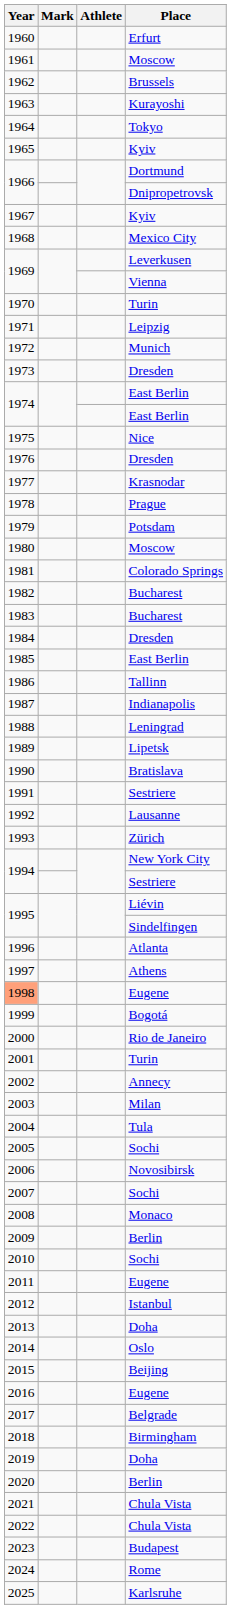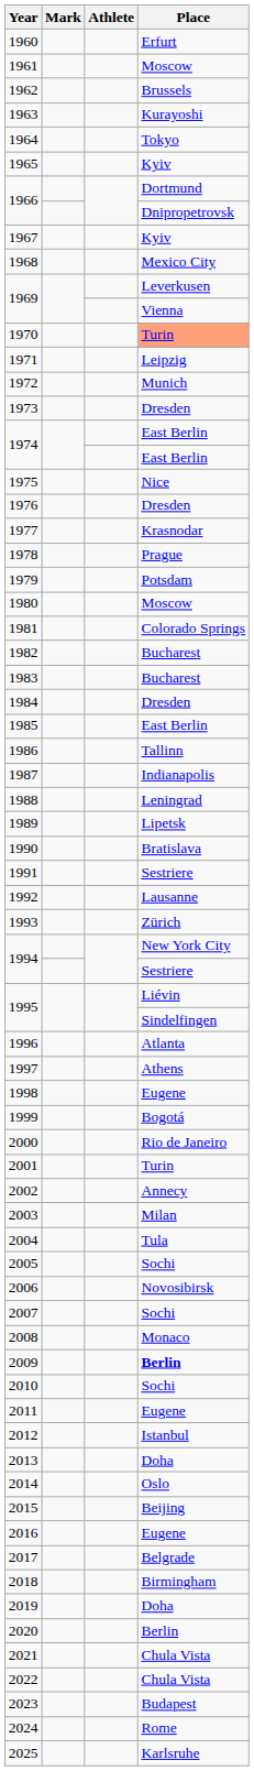1970 | Place: no background -> lightsalmon background
1998 | Year: lightsalmon background -> no background
2009 | Place: normal -> bold
